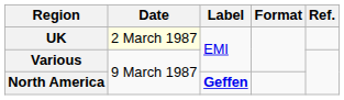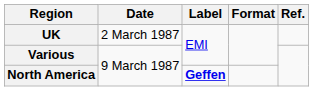UK | Date: lightyellow background -> no background
